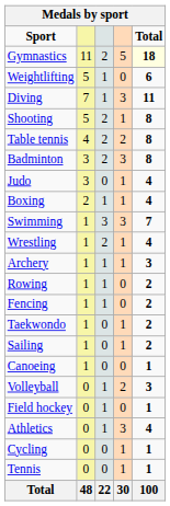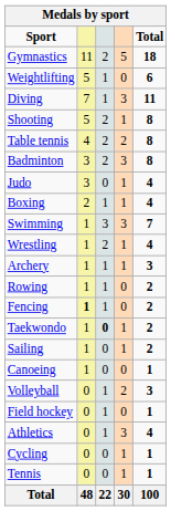Gymnastics | Total: lightyellow background -> no background
Fencing | column 2: normal -> bold
Taekwondo | column 3: normal -> bold
